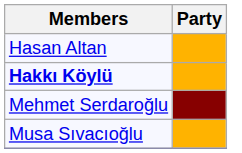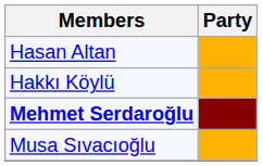Hakkı Köylü | Members: bold -> normal
Mehmet Serdaroğlu | Members: normal -> bold
